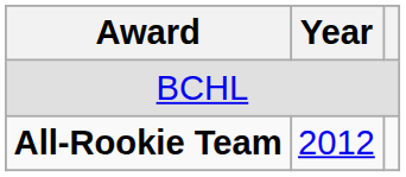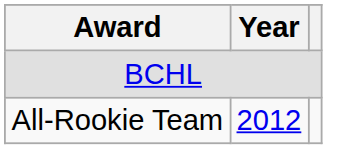All-Rookie Team | Award: bold -> normal
